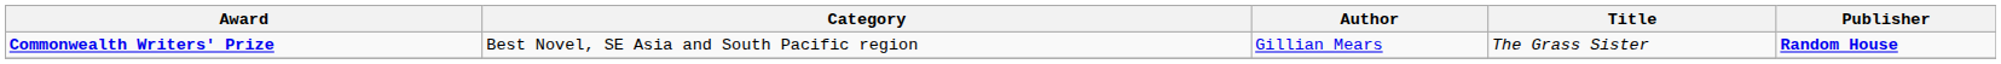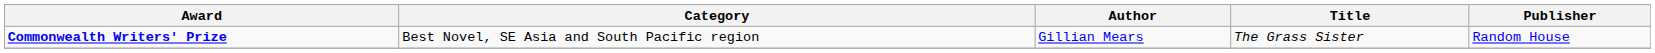Commonwealth Writers' Prize | Publisher: bold -> normal
